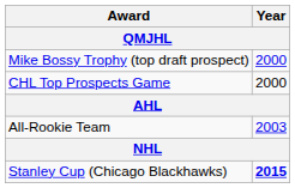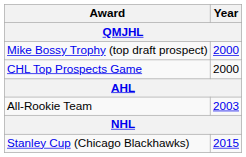Stanley Cup (Chicago Blackhawks) | Year: bold -> normal
